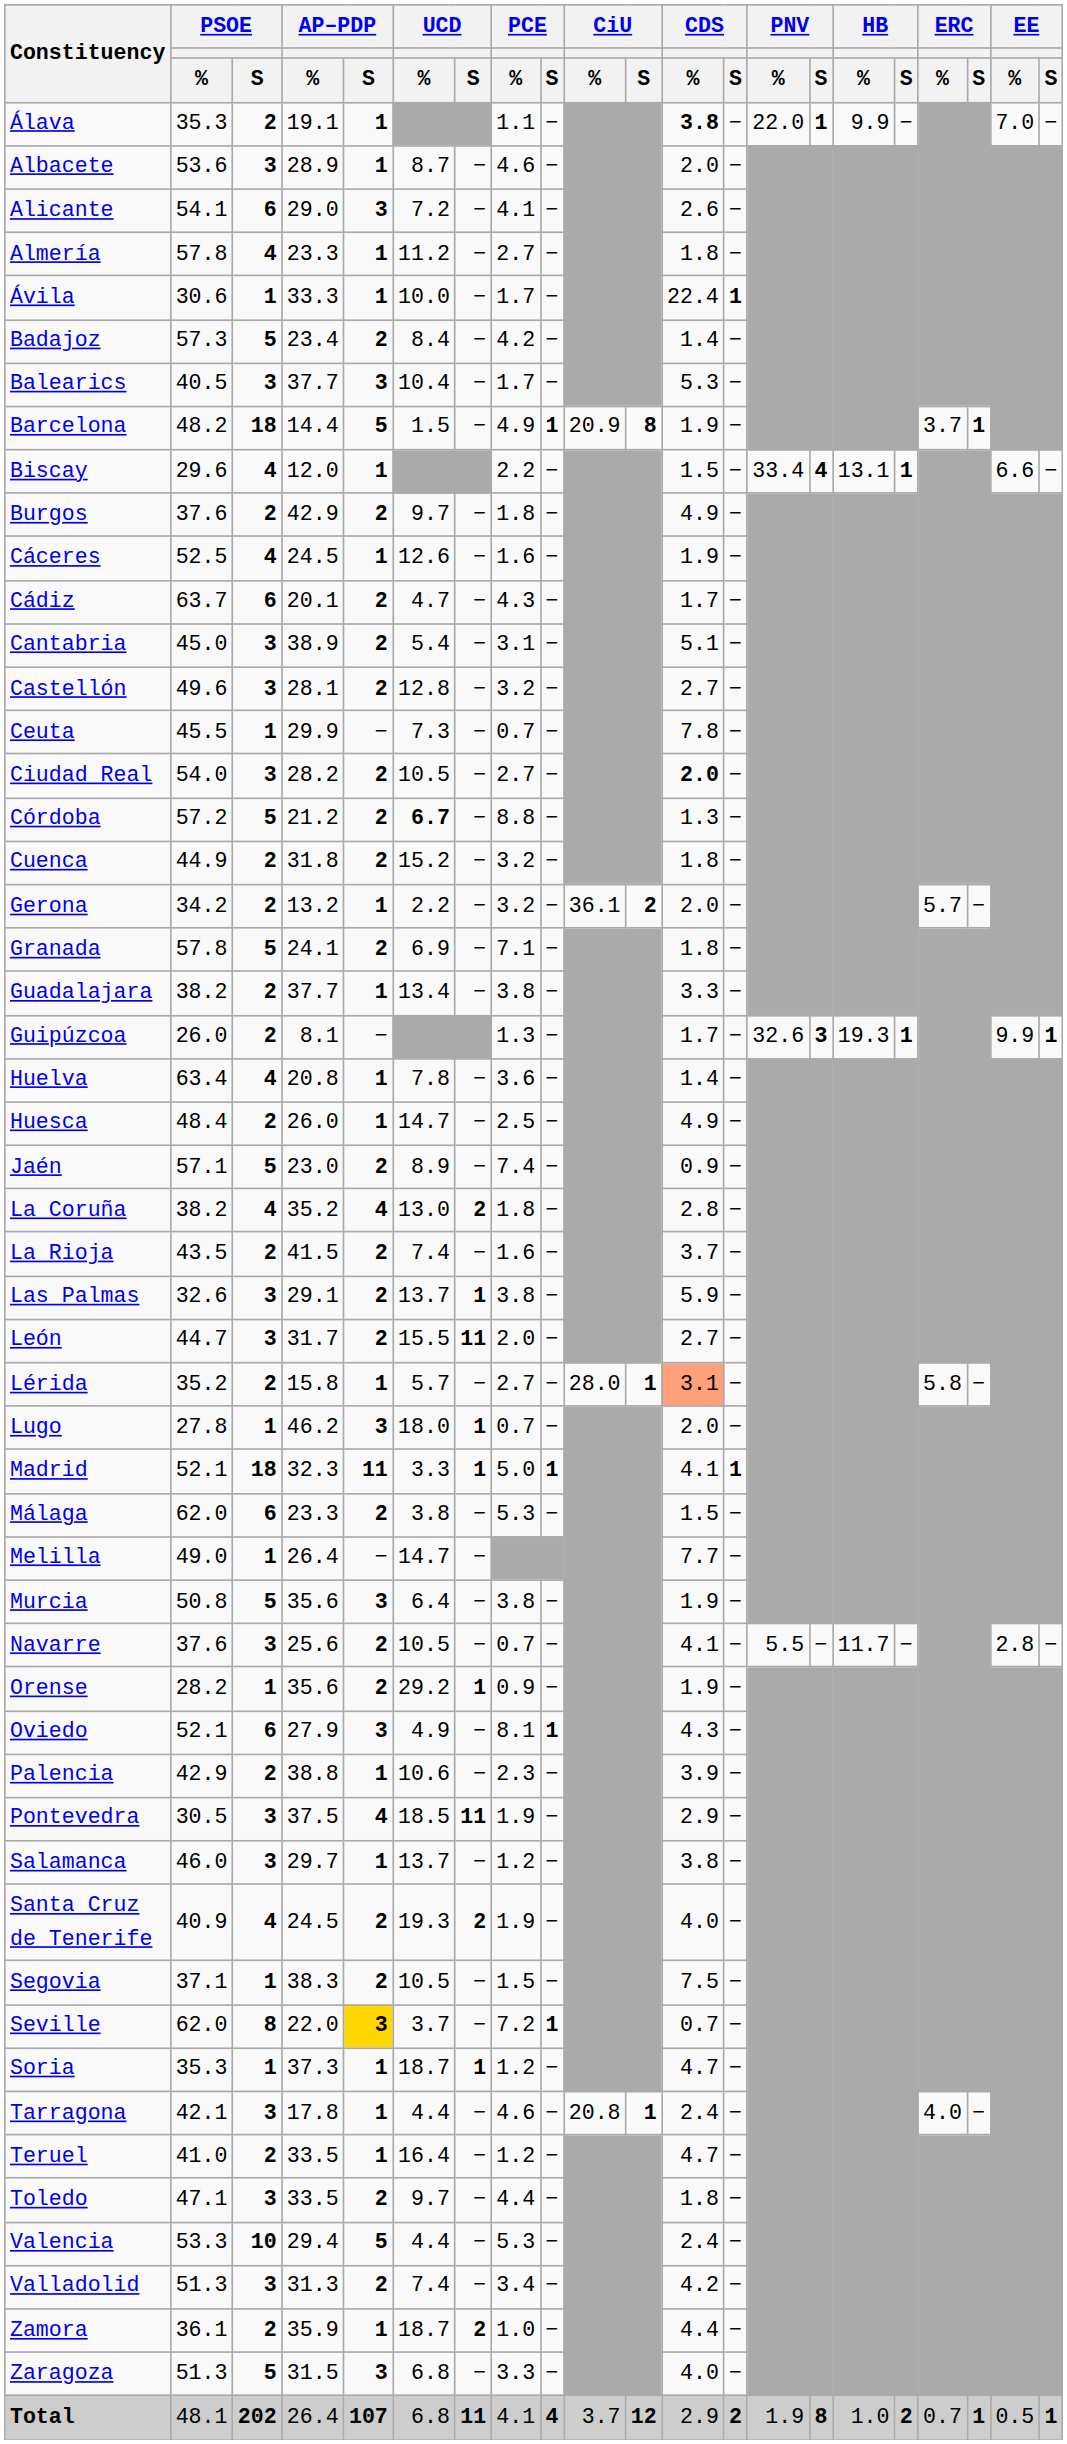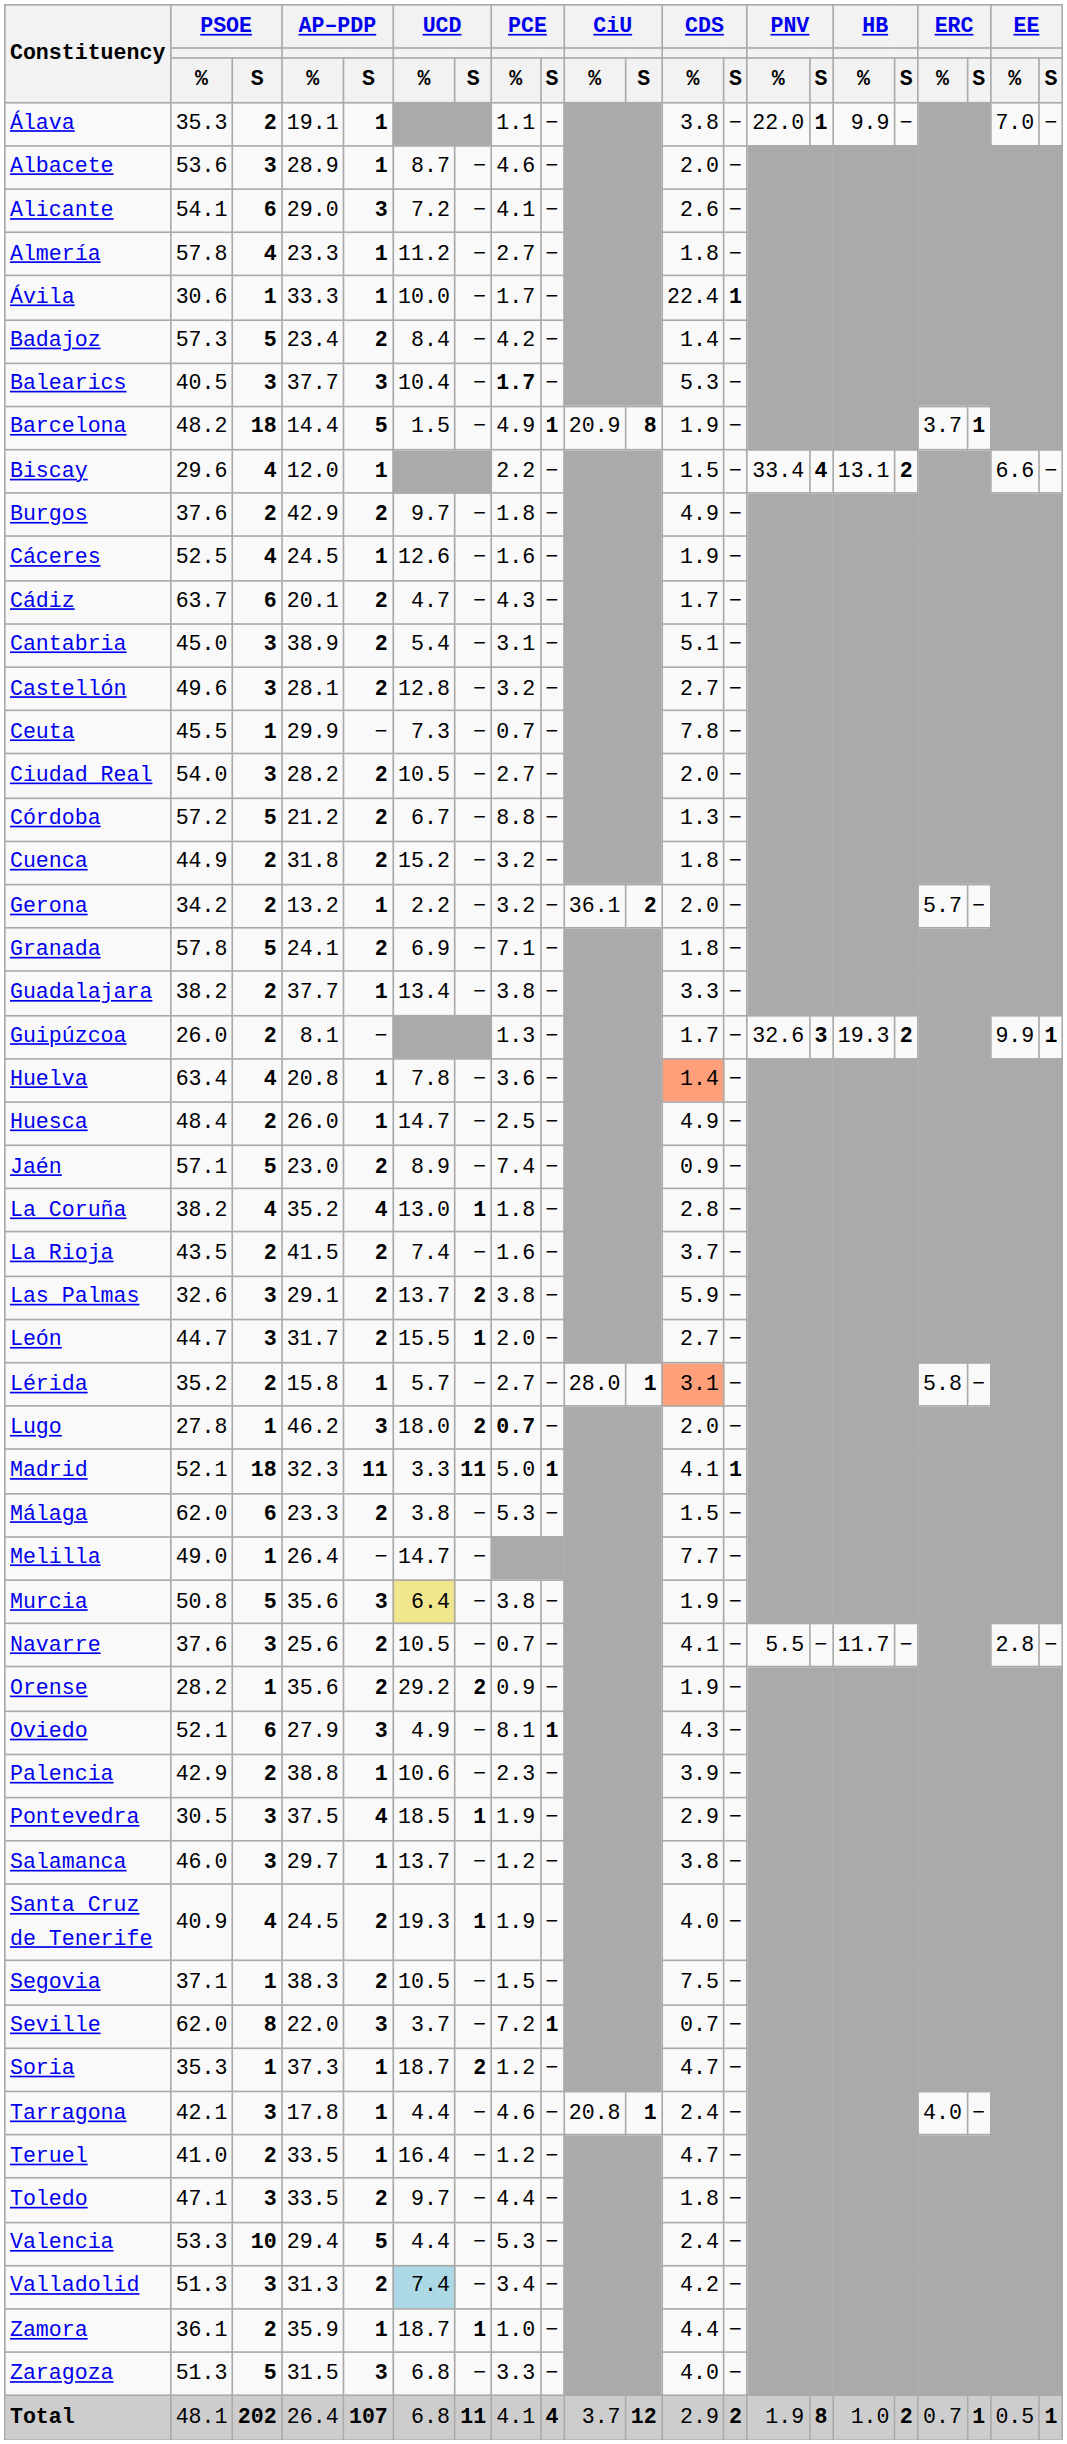Álava | CDS / %: bold -> normal
Balearics | PCE / %: normal -> bold
Biscay | HB / S: 1 -> 2
Ciudad Real | CDS / %: bold -> normal
Córdoba | UCD / %: bold -> normal
Guipúzcoa | HB / S: 1 -> 2
Huelva | CDS / %: no background -> lightsalmon background
La Coruña | UCD / S: 2 -> 1
Las Palmas | UCD / S: 1 -> 2
León | UCD / S: 11 -> 1
Lugo | UCD / S: 1 -> 2
Lugo | PCE / %: normal -> bold
Madrid | UCD / S: 1 -> 11
Murcia | UCD / %: no background -> khaki background
Orense | UCD / S: 1 -> 2
Pontevedra | UCD / S: 11 -> 1
Santa Cruz de Tenerife | UCD / S: 2 -> 1
Seville | AP–PDP / S: gold background -> no background
Soria | UCD / S: 1 -> 2
Valladolid | UCD / %: no background -> lightblue background
Zamora | UCD / S: 2 -> 1
